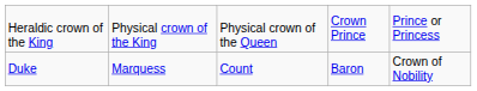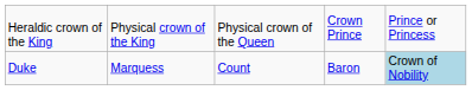Duke | column 5: no background -> lightblue background
